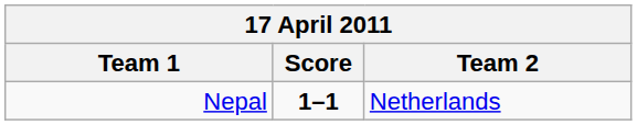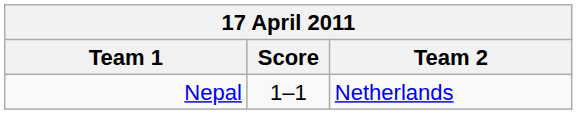Nepal | Score: bold -> normal
